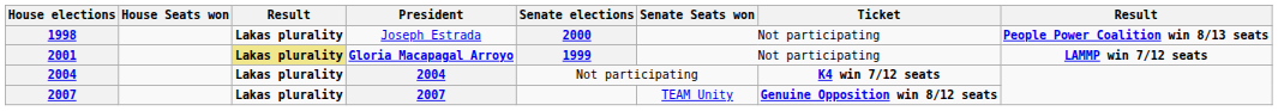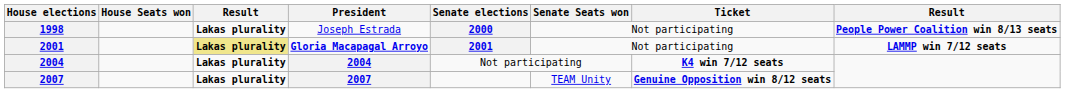Gloria Macapagal Arroyo | Senate elections: 1999 -> 2001
